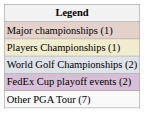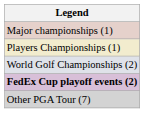row 5 | column 1: normal -> bold
row 6 | column 1: no background -> lightgrey background
